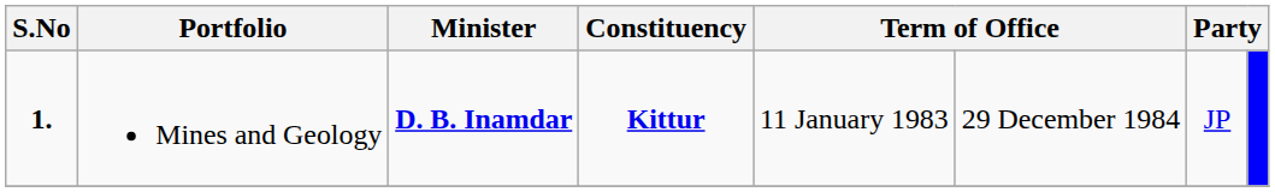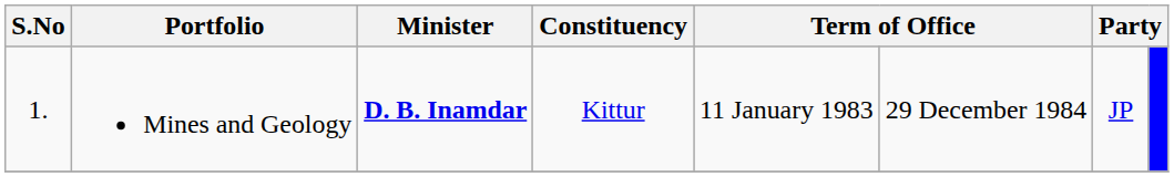Mines and Geology | S.No: bold -> normal
Mines and Geology | Constituency: bold -> normal
